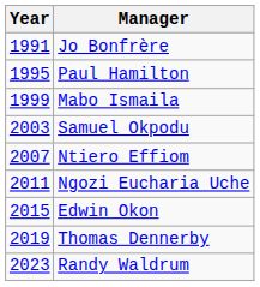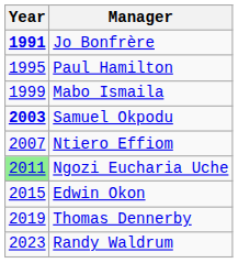Jo Bonfrère | Year: normal -> bold
Samuel Okpodu | Year: normal -> bold
Ngozi Eucharia Uche | Year: no background -> lightgreen background
